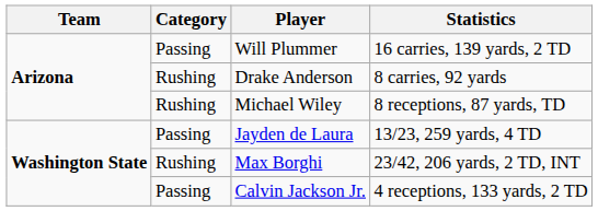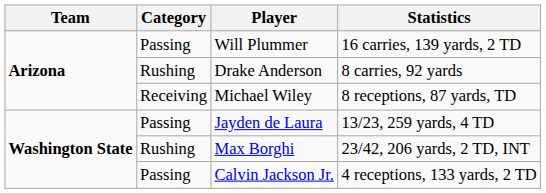Michael Wiley | Category: Rushing -> Receiving
